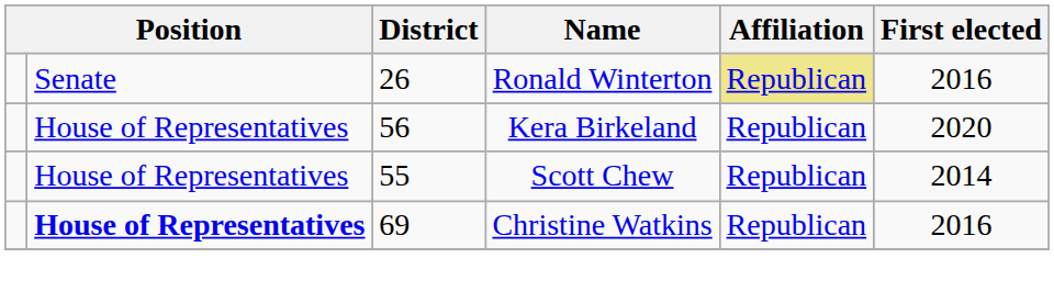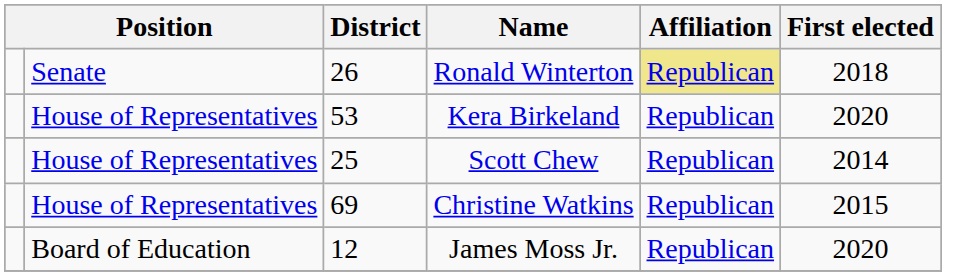Ronald Winterton | First elected: 2016 -> 2018
Kera Birkeland | District: 56 -> 53
Scott Chew | District: 55 -> 25
Christine Watkins | column 2: bold -> normal
Christine Watkins | First elected: 2016 -> 2015
+ row: Board of Education | 12 | James Moss Jr. | Republican | 2020
